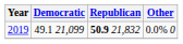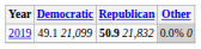2019 | Other: no background -> lightgrey background
